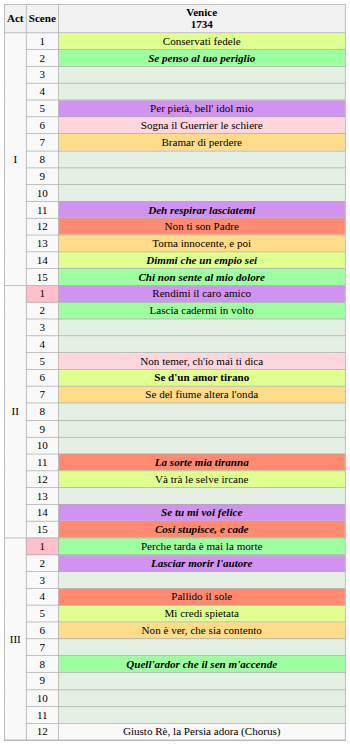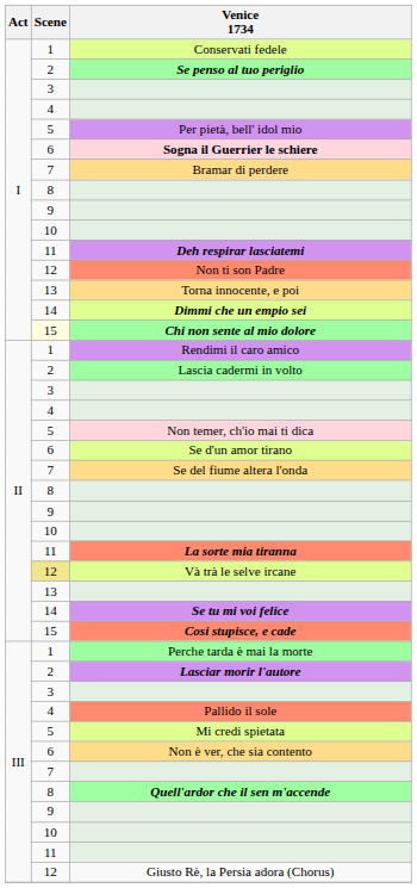Sogna il Guerrier le schiere | Venice 1734: normal -> bold
Chi non sente al mio dolore | Scene: no background -> lightyellow background
Rendimi il caro amico | Scene: pink background -> no background
Se d'un amor tirano | Venice 1734: bold -> normal
Và trà le selve ircane | Scene: no background -> khaki background
Perche tarda è mai la morte | Scene: pink background -> no background
